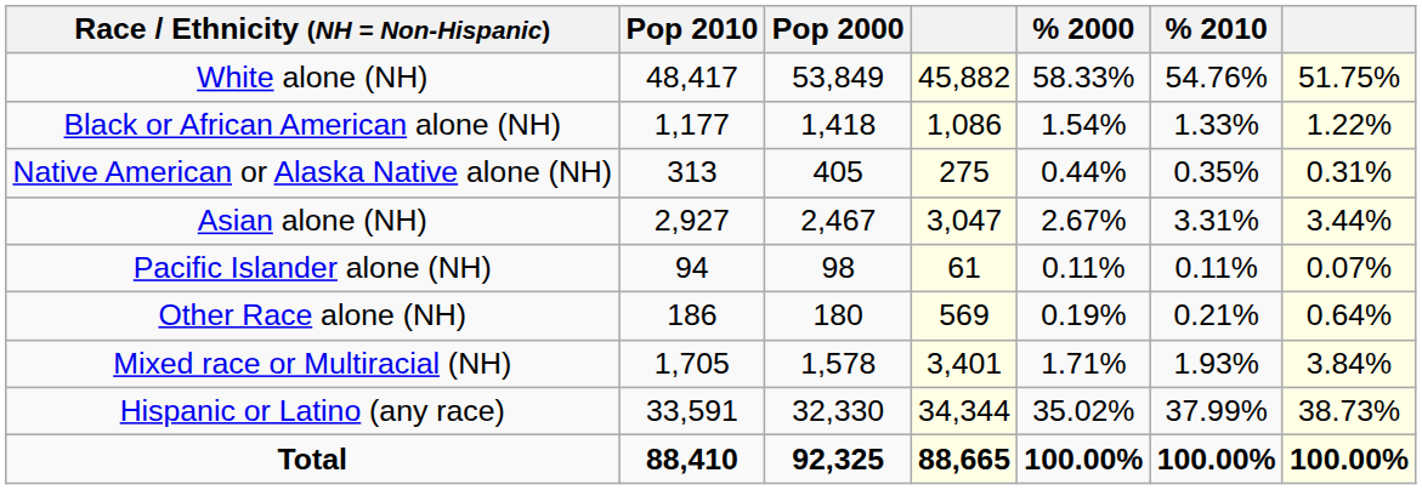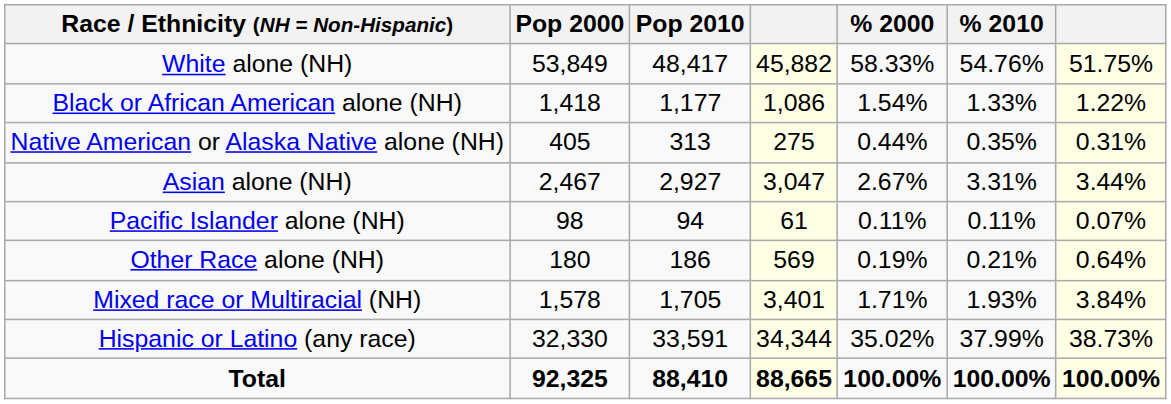columns swapped: Pop 2000 <-> Pop 2010
